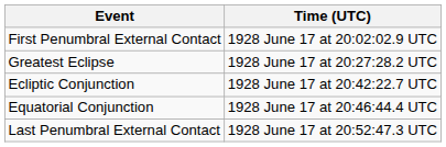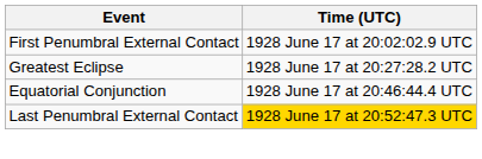- row: Ecliptic Conjunction | 1928 June 17 at 20:42:22.7 UTC
Last Penumbral External Contact | Time (UTC): no background -> gold background
